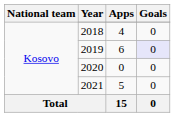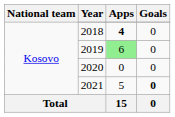2018 | Apps: normal -> bold
2019 | Apps: no background -> lightgreen background
2019 | Goals: lavender background -> no background
2021 | Goals: normal -> bold
